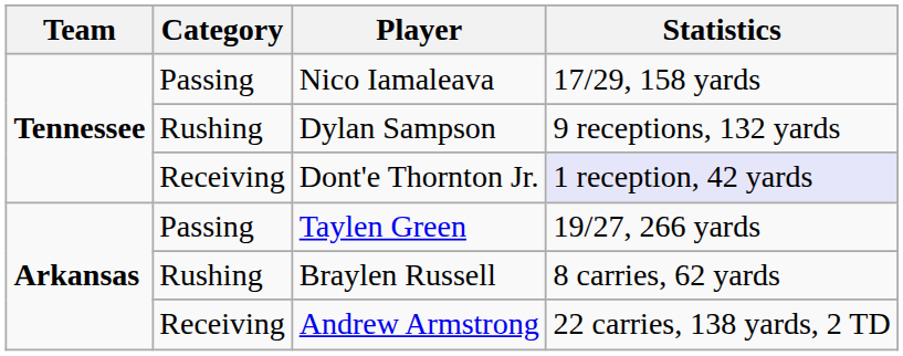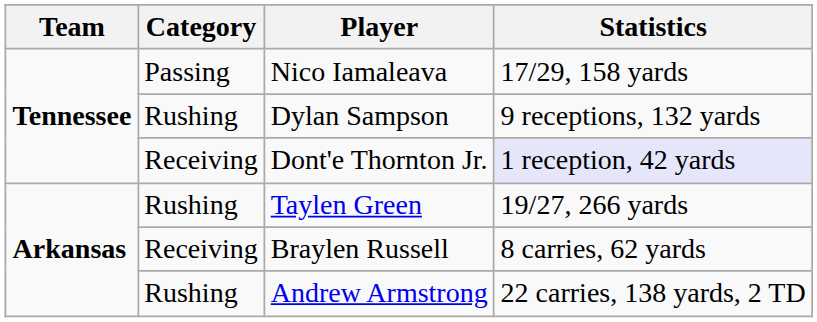Taylen Green | Category: Passing -> Rushing
Braylen Russell | Category: Rushing -> Receiving
Andrew Armstrong | Category: Receiving -> Rushing
